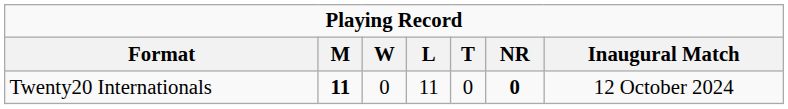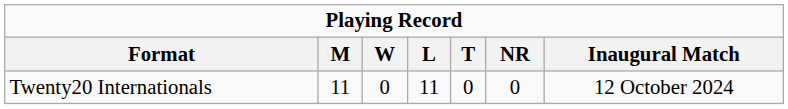Twenty20 Internationals | M: bold -> normal
Twenty20 Internationals | NR: bold -> normal
